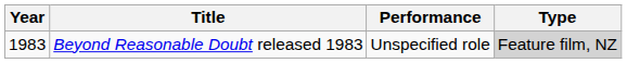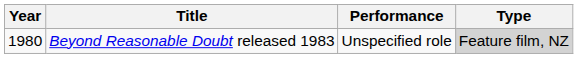Beyond Reasonable Doubt released 1983 | Year: 1983 -> 1980
